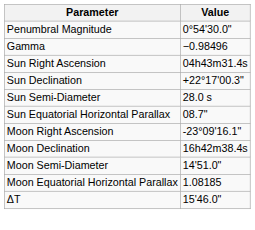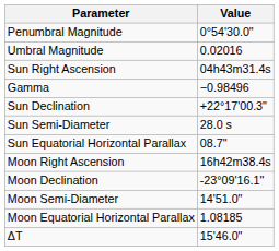+ row: Umbral Magnitude | 0.02016
rows swapped: Gamma <-> Sun Right Ascension
Moon Right Ascension | Value: -23°09'16.1" -> 16h42m38.4s
Moon Declination | Value: 16h42m38.4s -> -23°09'16.1"
